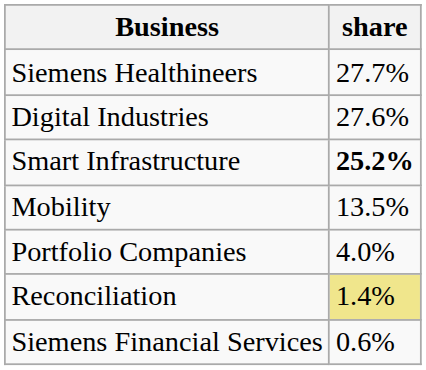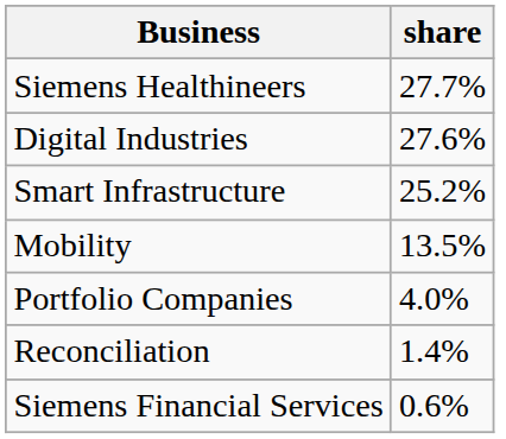Smart Infrastructure | share: bold -> normal
Reconciliation | share: khaki background -> no background
